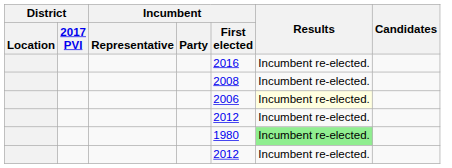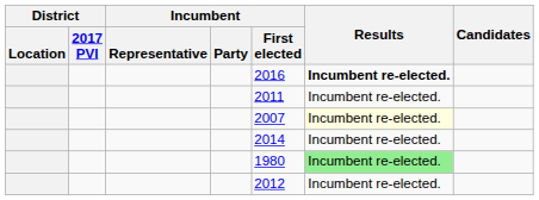row 3 | Results: normal -> bold
row 4 | Incumbent / First elected: 2008 -> 2011
row 5 | Incumbent / First elected: 2006 -> 2007
row 6 | Incumbent / First elected: 2012 -> 2014
